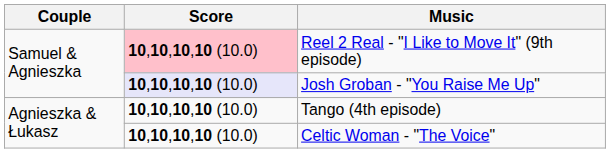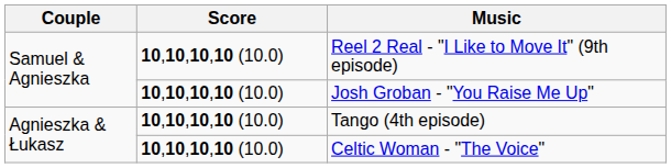Reel 2 Real - "I Like to Move It" (9th episode) | Score: pink background -> no background
Josh Groban - "You Raise Me Up" | Score: lavender background -> no background
